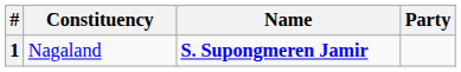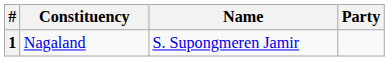1 | Name: bold -> normal
